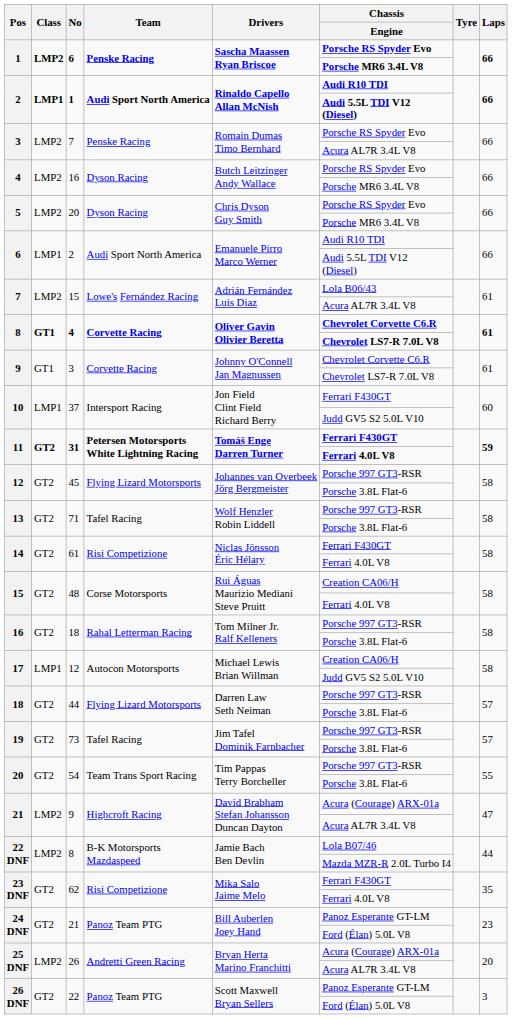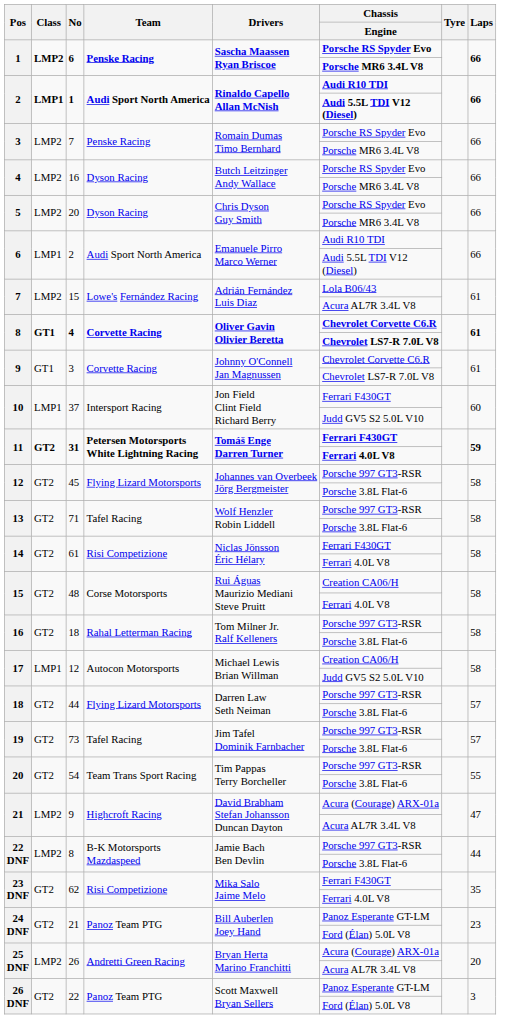row 8 | Chassis / Engine: Acura AL7R 3.4L V8 -> Porsche MR6 3.4L V8
row 45 | Chassis / Engine: Lola B07/46 -> Porsche 997 GT3-RSR
row 46 | Chassis / Engine: Mazda MZR-R 2.0L Turbo I4 -> Porsche 3.8L Flat-6
